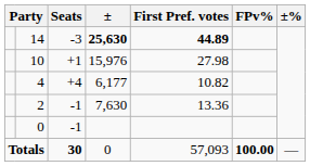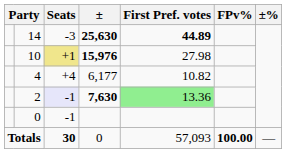10 | Seats: no background -> khaki background
10 | ±: normal -> bold
2 | Seats: no background -> lavender background
2 | ±: normal -> bold
2 | First Pref. votes: no background -> lightgreen background
